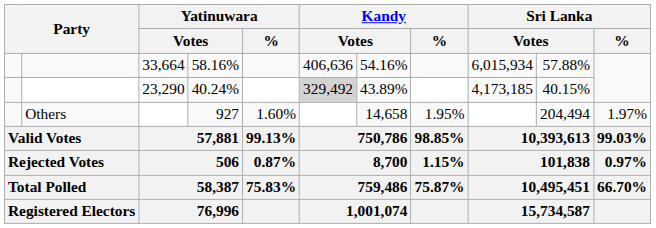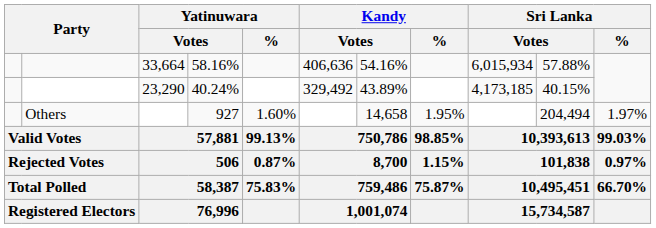23,290 | column 6: lightgrey background -> no background
